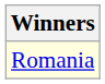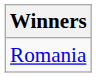row 2 | column 1: lightyellow background -> no background
